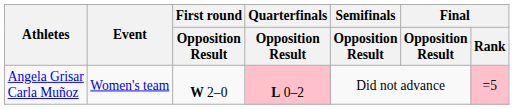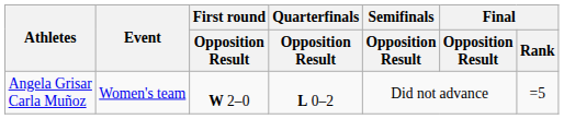Angela Grisar Carla Muñoz | Quarterfinals / Opposition Result: pink background -> no background
Angela Grisar Carla Muñoz | Final / Rank: pink background -> no background
